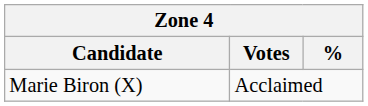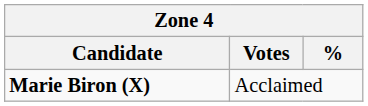Marie Biron (X) | Candidate: normal -> bold
